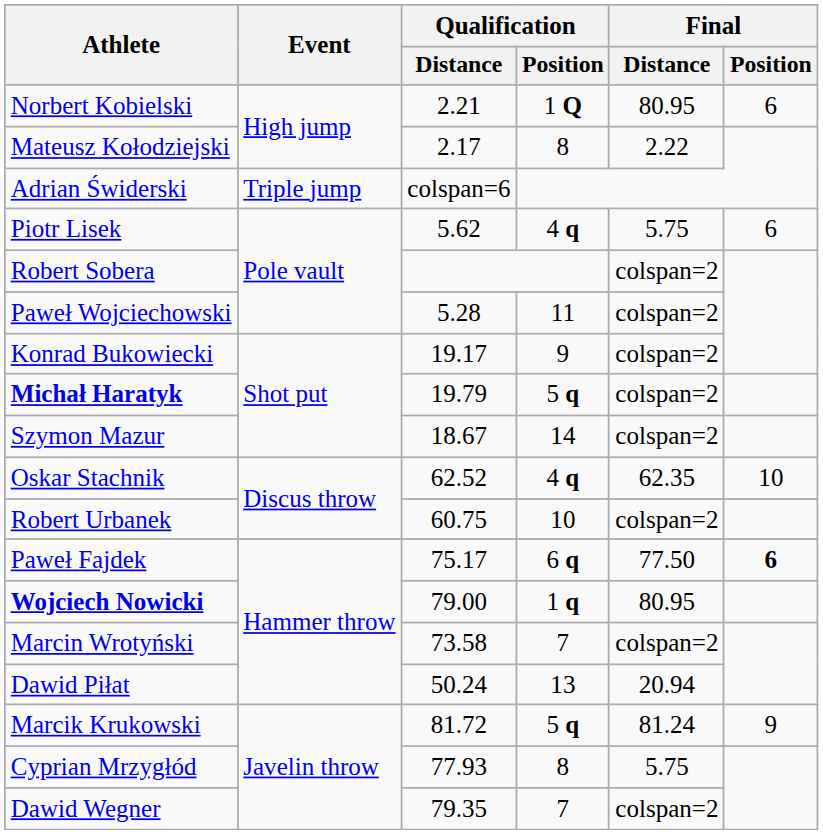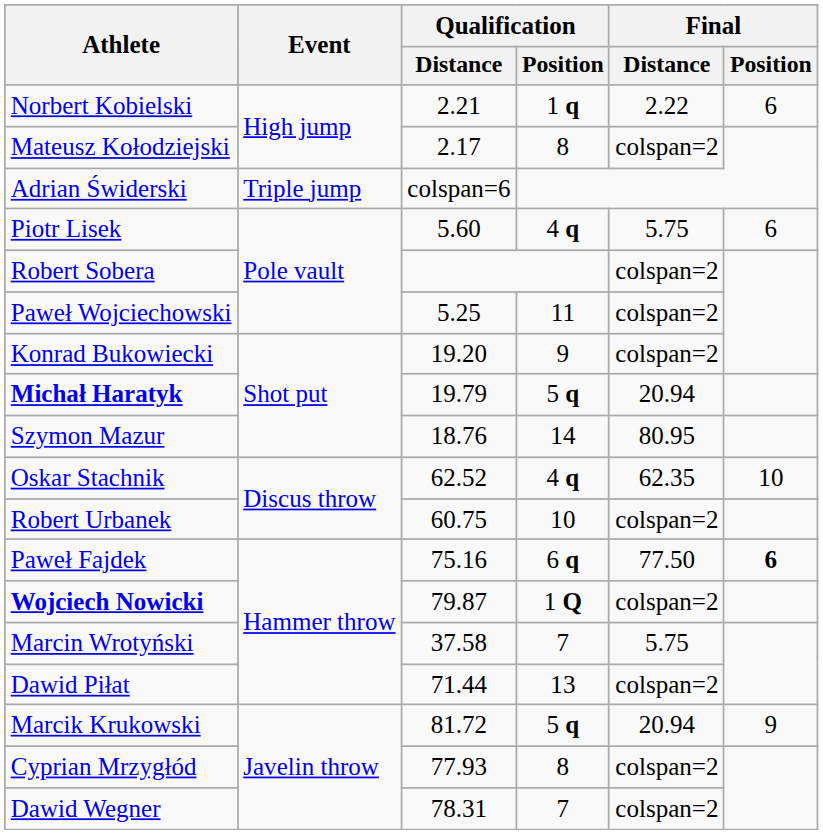Norbert Kobielski | Qualification / Position: 1 Q -> 1 q
Norbert Kobielski | Final / Distance: 80.95 -> 2.22
Mateusz Kołodziejski | Final / Distance: 2.22 -> colspan=2
Piotr Lisek | Qualification / Distance: 5.62 -> 5.60
Paweł Wojciechowski | Qualification / Distance: 5.28 -> 5.25
Konrad Bukowiecki | Qualification / Distance: 19.17 -> 19.20
Michał Haratyk | Final / Distance: colspan=2 -> 20.94
Szymon Mazur | Qualification / Distance: 18.67 -> 18.76
Szymon Mazur | Final / Distance: colspan=2 -> 80.95
Paweł Fajdek | Qualification / Distance: 75.17 -> 75.16
Wojciech Nowicki | Qualification / Distance: 79.00 -> 79.87
Wojciech Nowicki | Qualification / Position: 1 q -> 1 Q
Wojciech Nowicki | Final / Distance: 80.95 -> colspan=2
Marcin Wrotyński | Qualification / Distance: 73.58 -> 37.58
Marcin Wrotyński | Final / Distance: colspan=2 -> 5.75
Dawid Piłat | Qualification / Distance: 50.24 -> 71.44
Dawid Piłat | Final / Distance: 20.94 -> colspan=2
Marcik Krukowski | Final / Distance: 81.24 -> 20.94
Cyprian Mrzygłód | Final / Distance: 5.75 -> colspan=2
Dawid Wegner | Qualification / Distance: 79.35 -> 78.31
